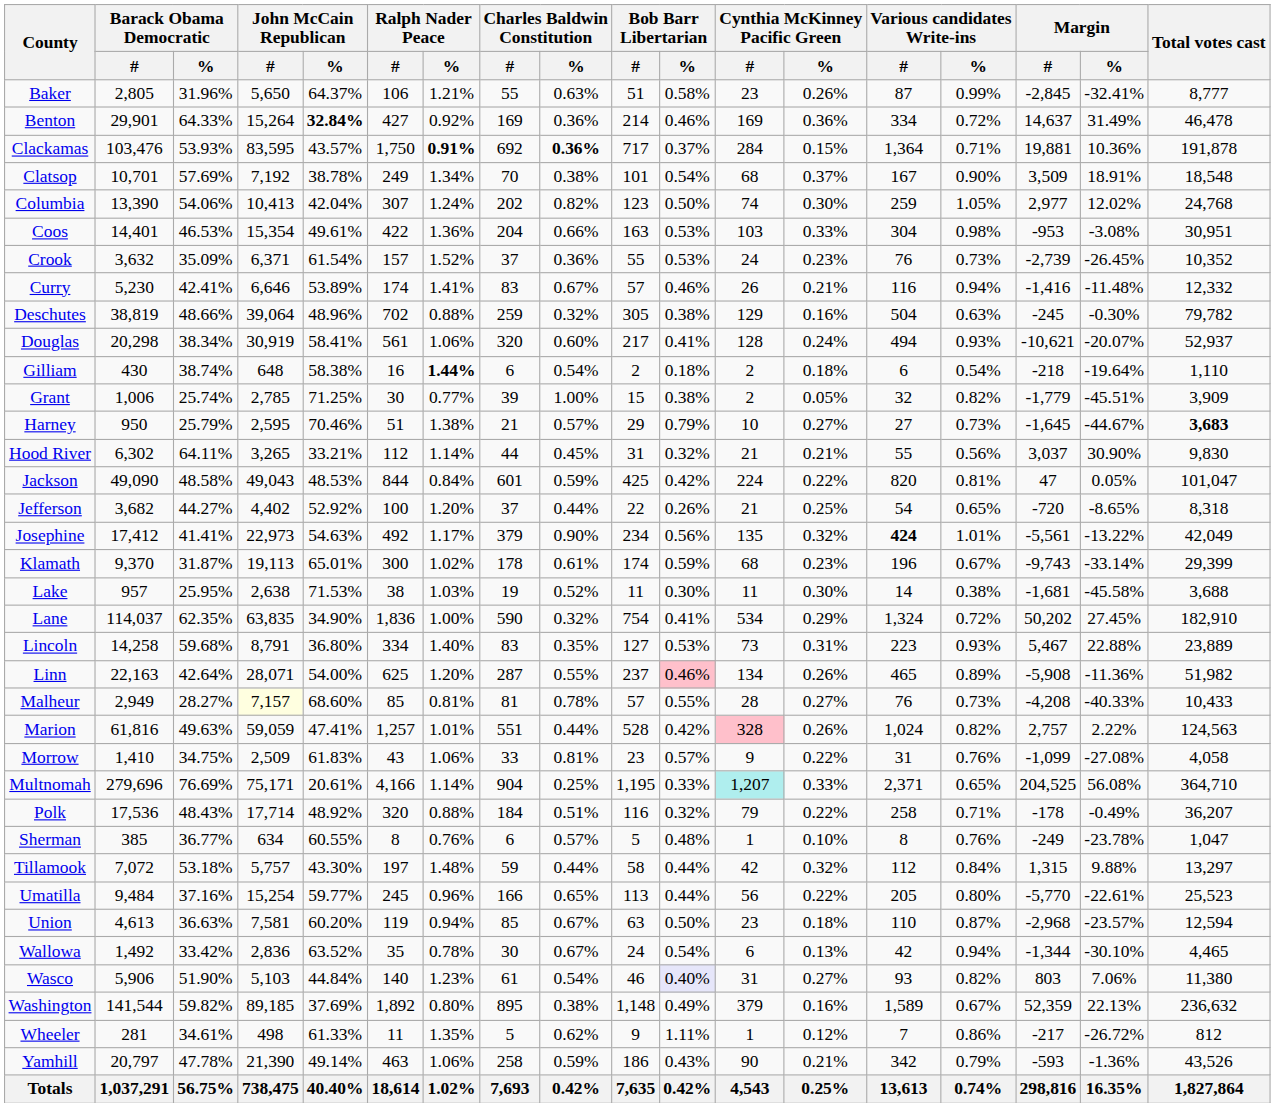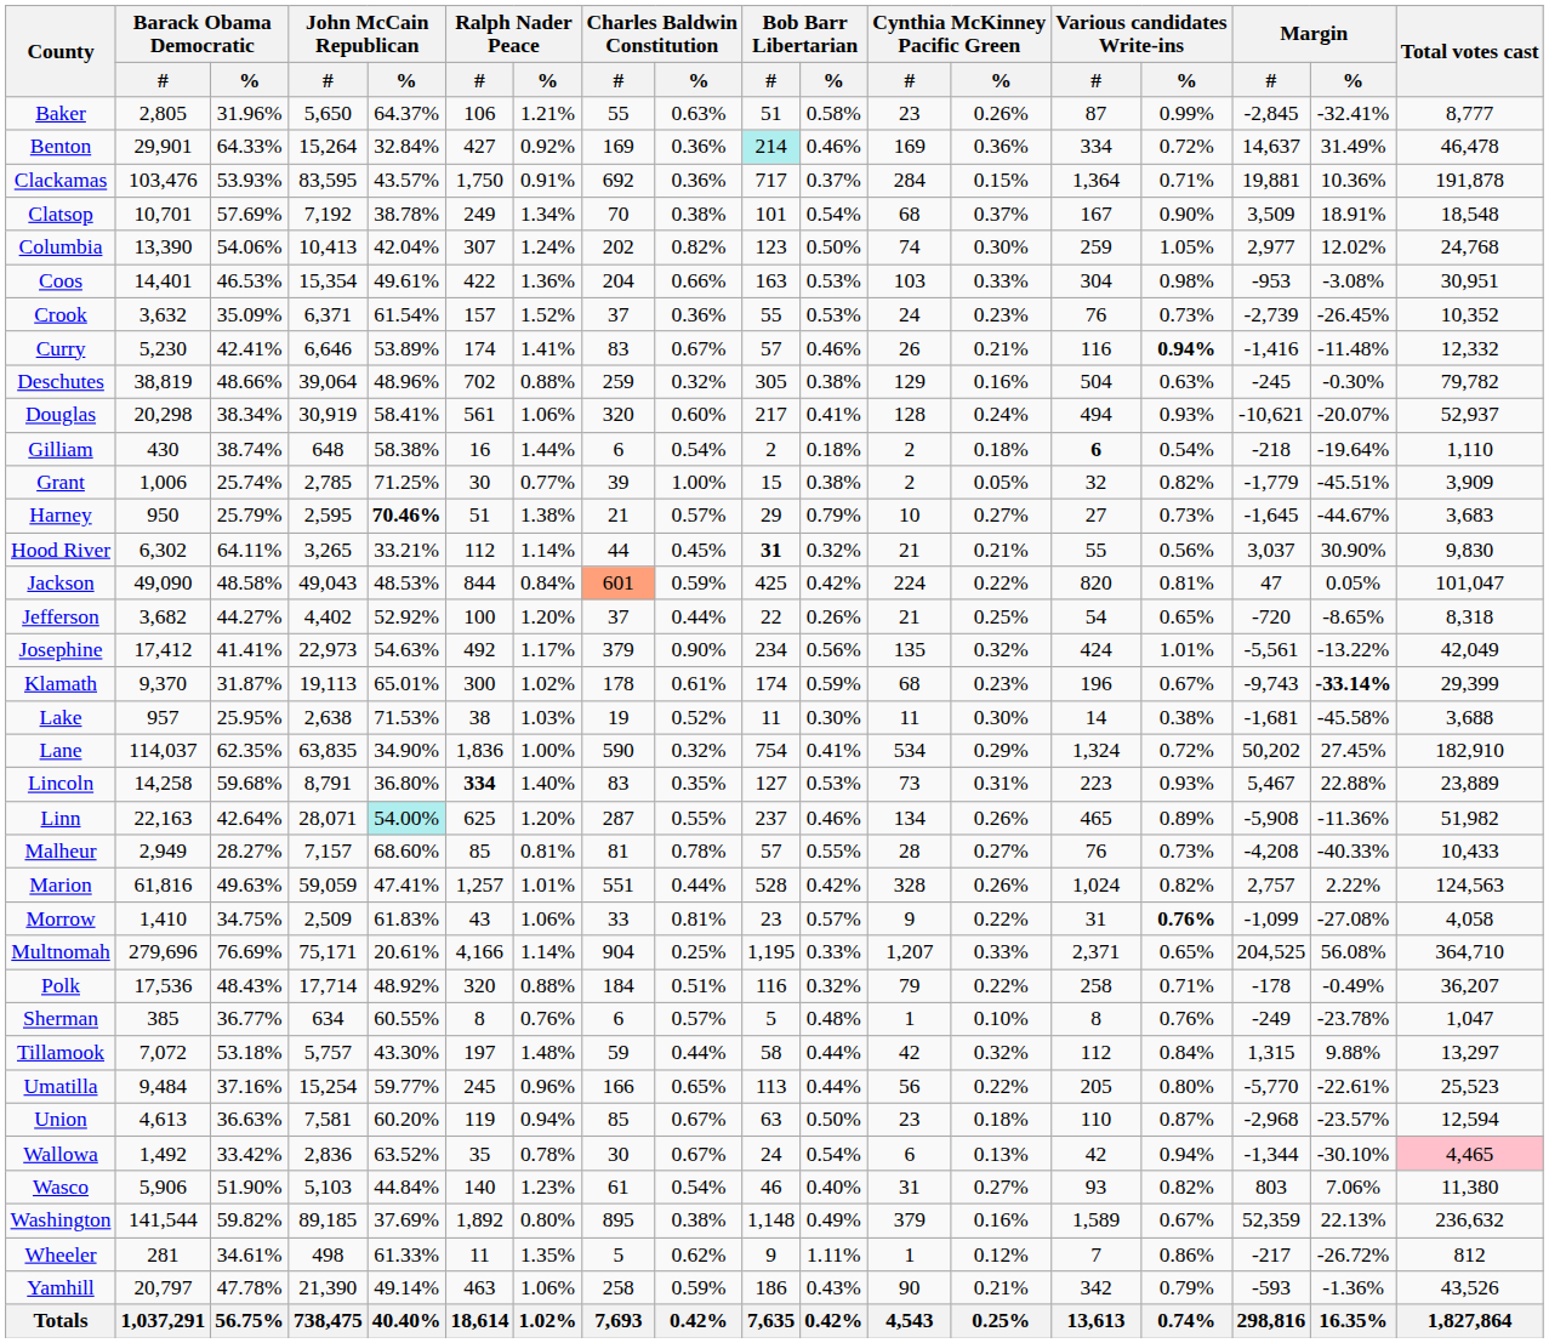Benton | John McCain Republican / %: bold -> normal
Benton | Bob Barr Libertarian / #: no background -> paleturquoise background
Clackamas | Ralph Nader Peace / %: bold -> normal
Clackamas | Charles Baldwin Constitution / %: bold -> normal
Curry | Various candidates Write-ins / %: normal -> bold
Gilliam | Ralph Nader Peace / %: bold -> normal
Gilliam | Various candidates Write-ins / #: normal -> bold
Harney | John McCain Republican / %: normal -> bold
Harney | Total votes cast: bold -> normal
Hood River | Bob Barr Libertarian / #: normal -> bold
Jackson | Charles Baldwin Constitution / #: no background -> lightsalmon background
Josephine | Various candidates Write-ins / #: bold -> normal
Klamath | Margin / %: normal -> bold
Lincoln | Ralph Nader Peace / #: normal -> bold
Linn | John McCain Republican / %: no background -> paleturquoise background
Linn | Bob Barr Libertarian / %: pink background -> no background
Malheur | John McCain Republican / #: lightyellow background -> no background
Marion | Cynthia McKinney Pacific Green / #: pink background -> no background
Morrow | Various candidates Write-ins / %: normal -> bold
Multnomah | Cynthia McKinney Pacific Green / #: paleturquoise background -> no background
Wallowa | Total votes cast: no background -> pink background
Wasco | Bob Barr Libertarian / %: lavender background -> no background
